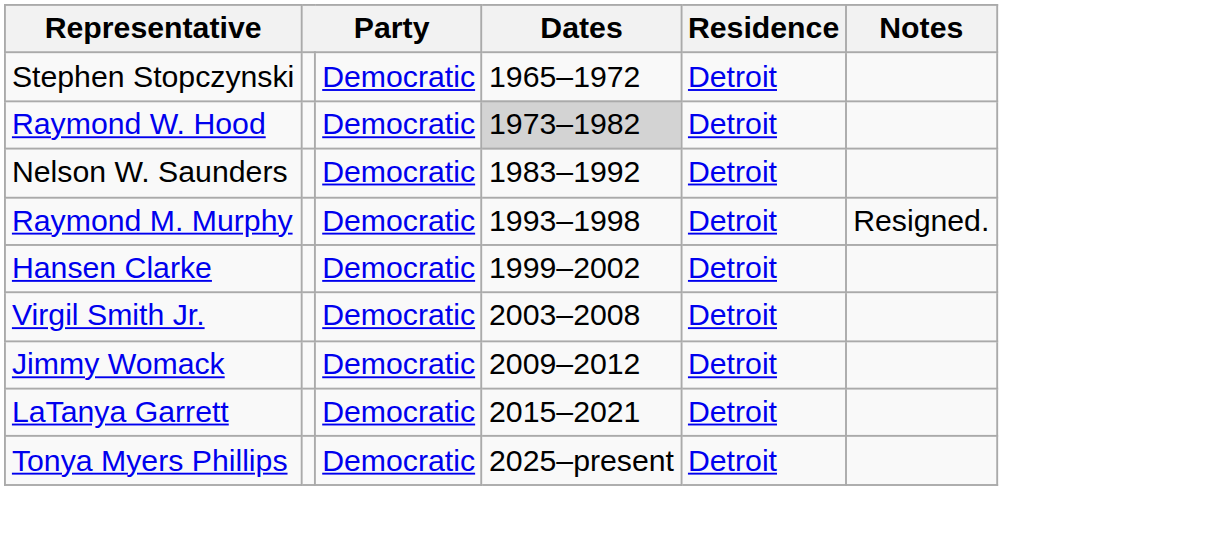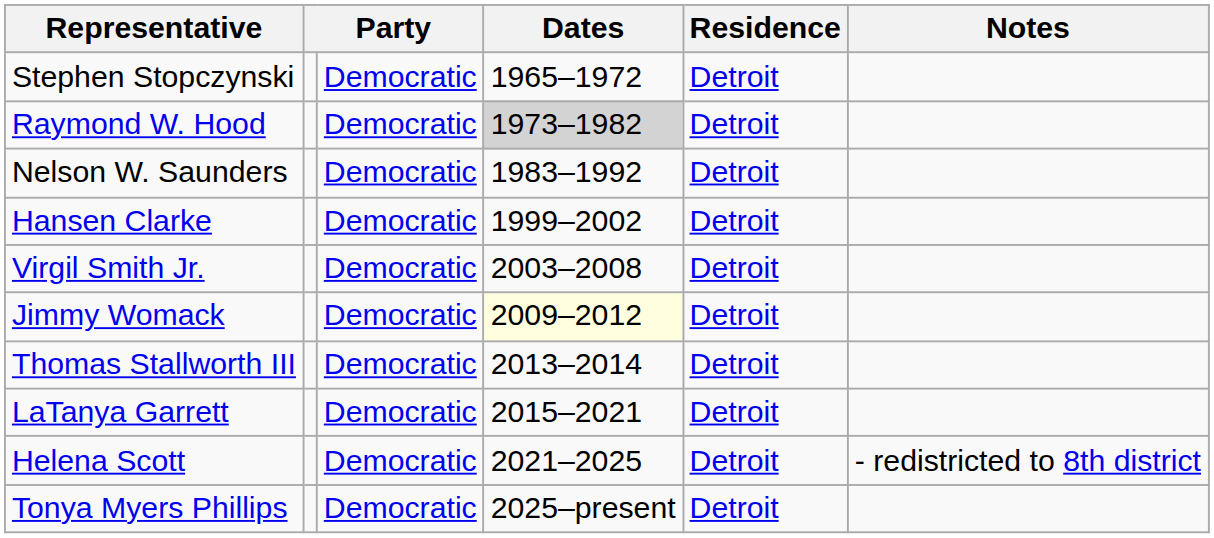- row: Raymond M. Murphy | Democratic | 1993–1998 | Detroit | Resigned.
Jimmy Womack | Dates: no background -> lightyellow background
+ row: Thomas Stallworth III | Democratic | 2013–2014 | Detroit
+ row: Helena Scott | Democratic | 2021–2025 | Detroit | - redistricted to 8th district
